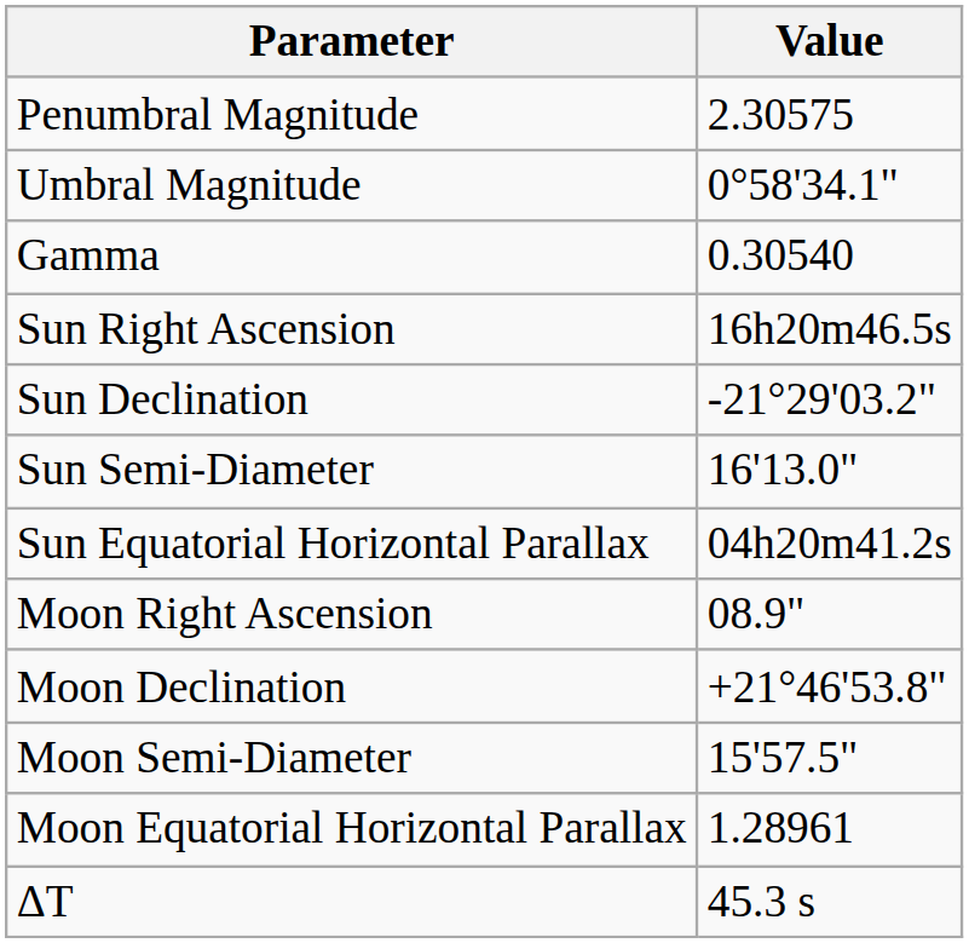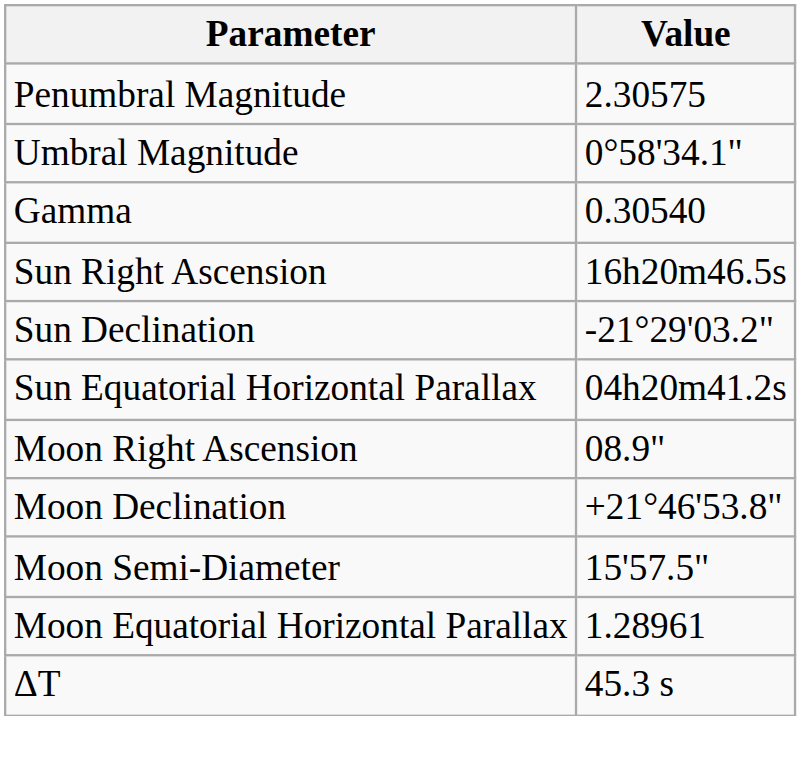- row: Sun Semi-Diameter | 16'13.0"
